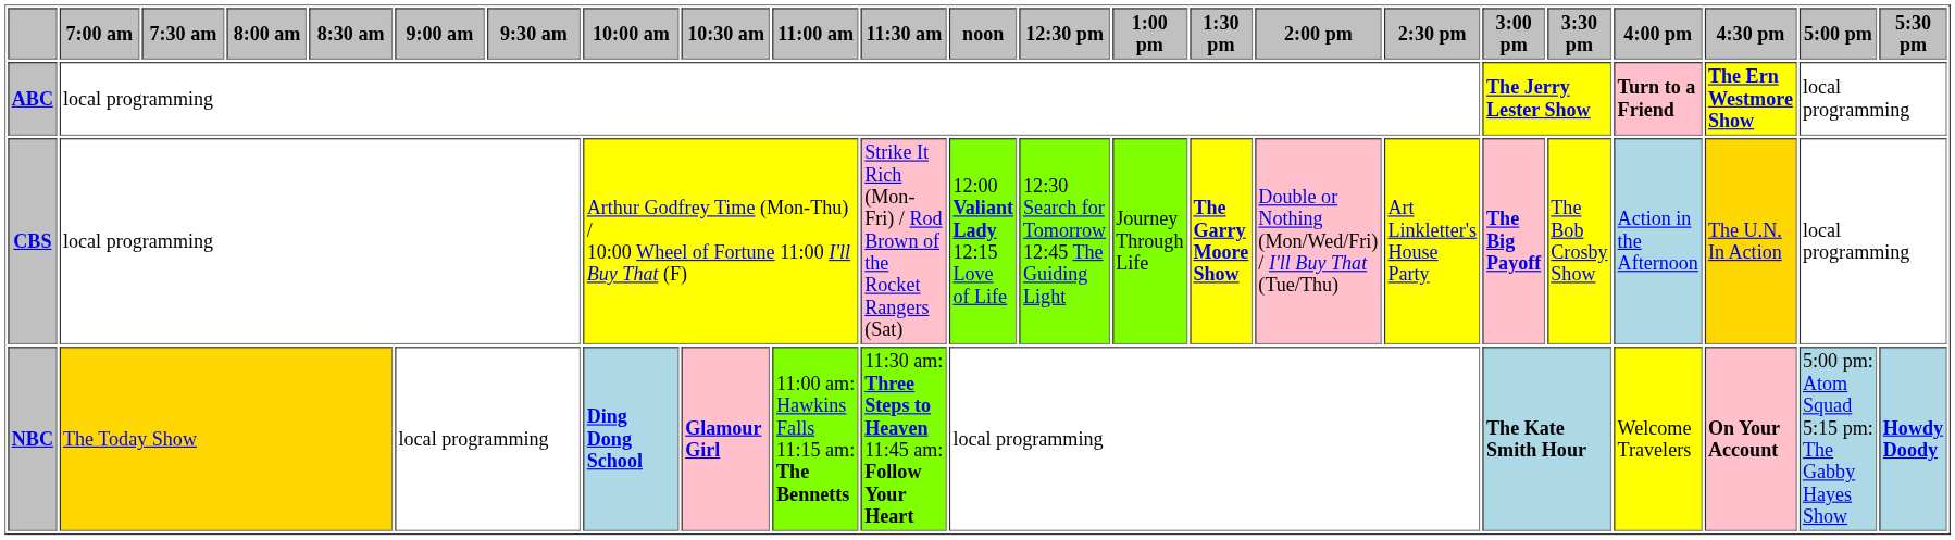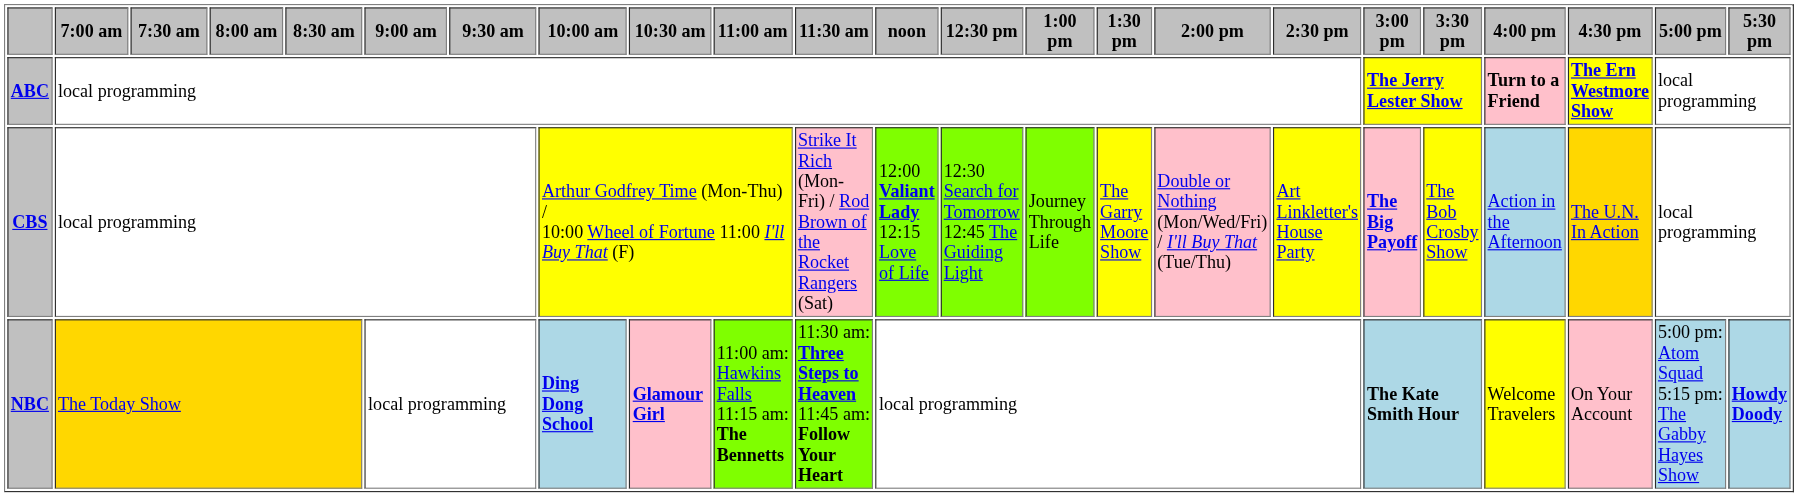CBS | 1:30 pm: bold -> normal
NBC | 4:30 pm: bold -> normal
